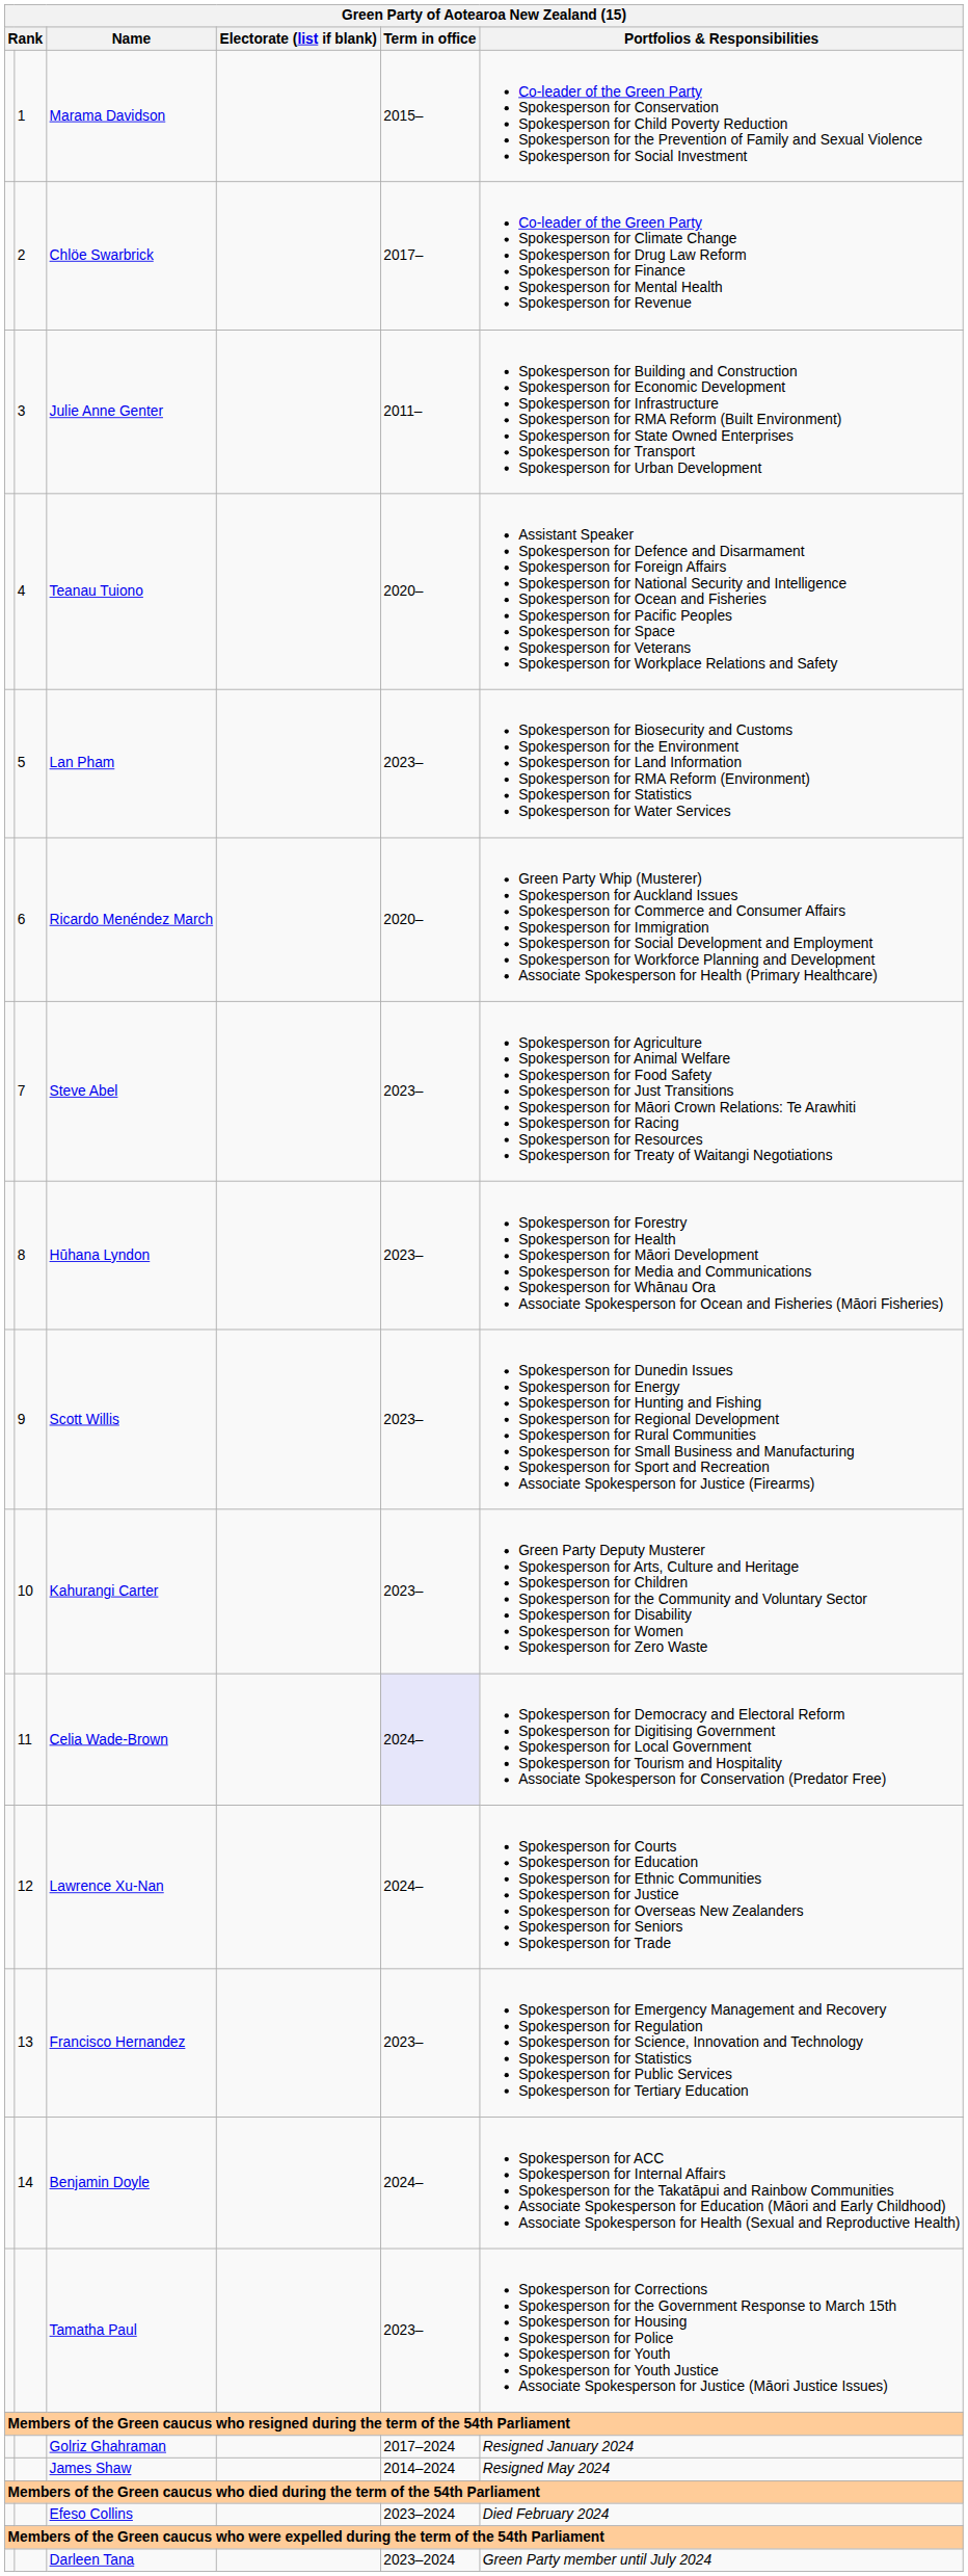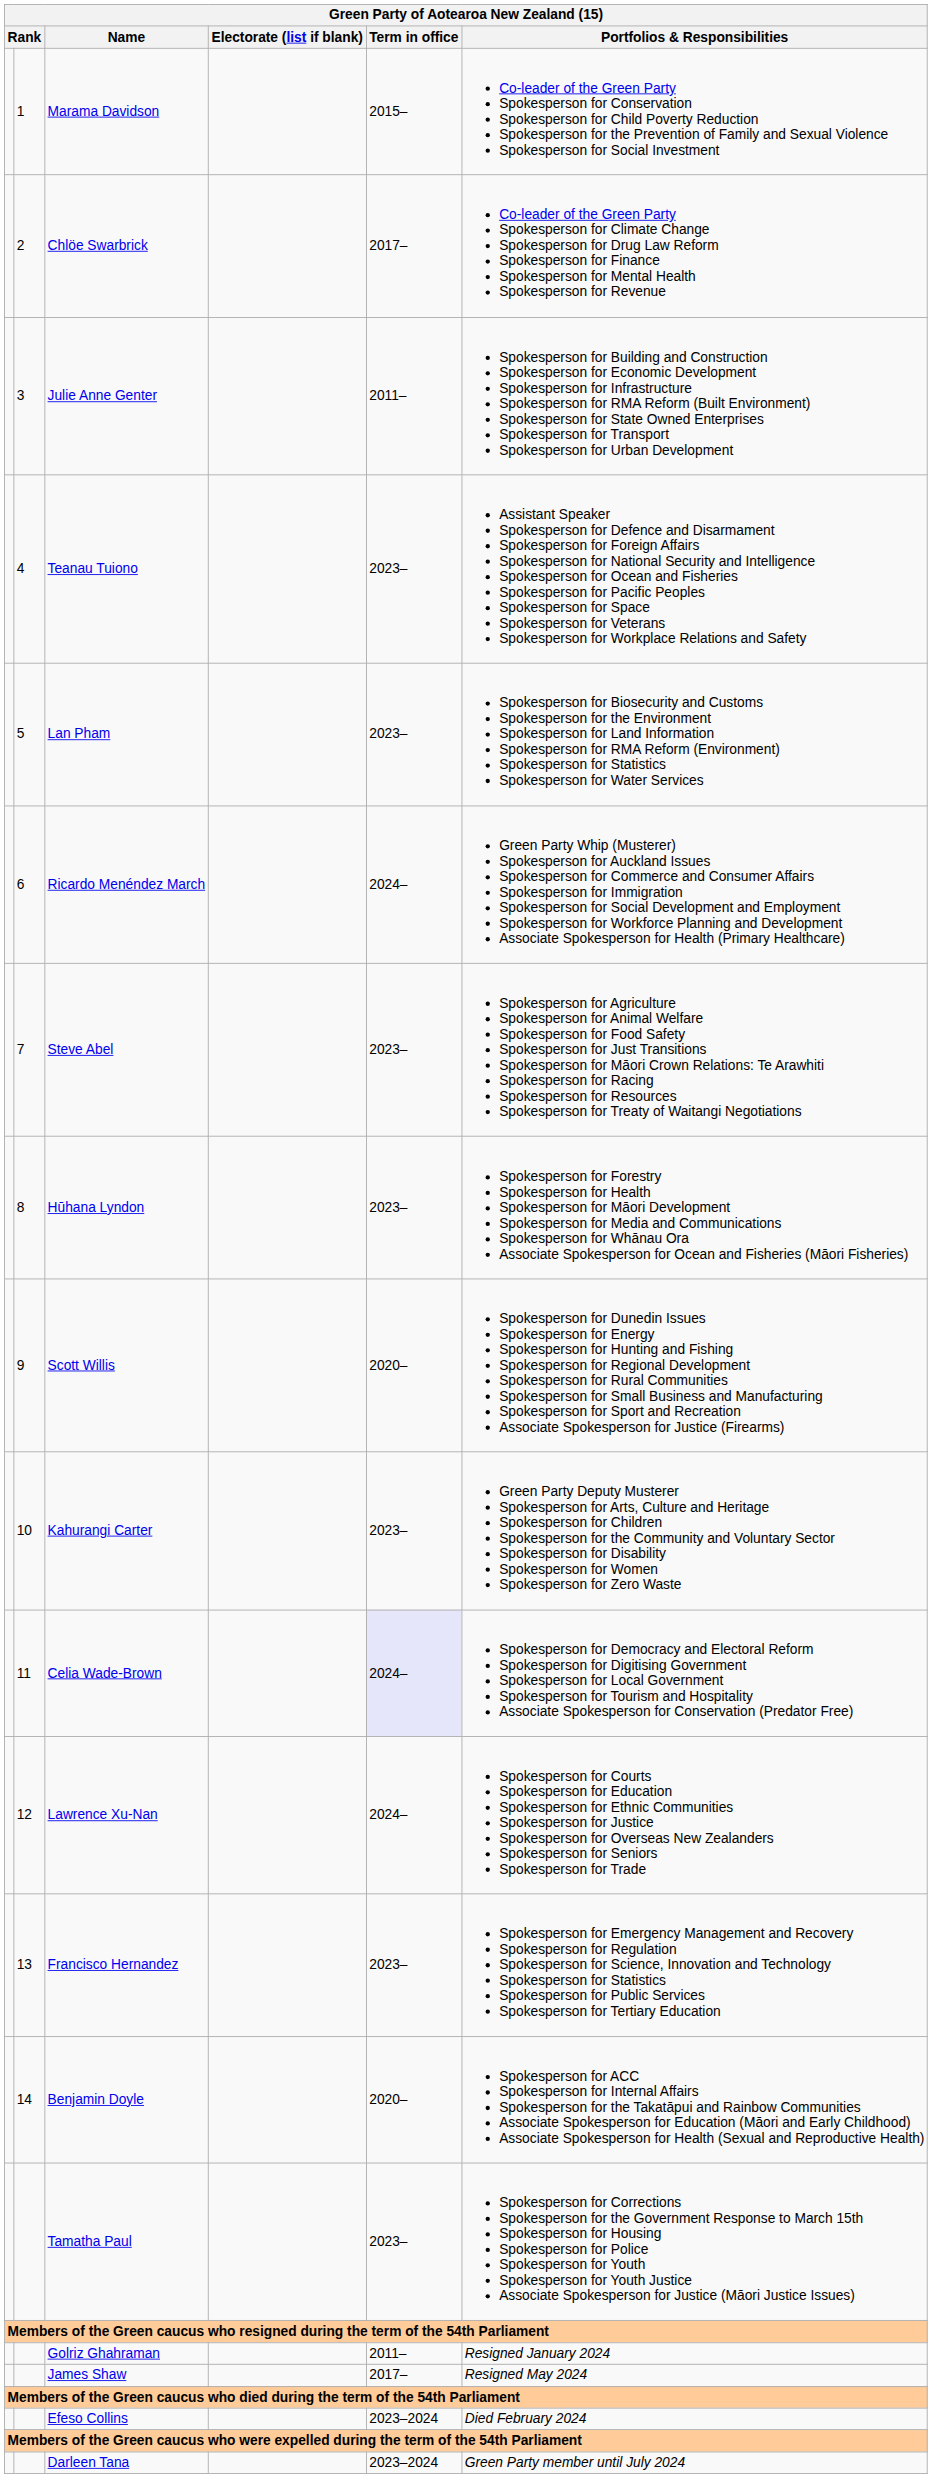Teanau Tuiono | Term in office: 2020– -> 2023–
Ricardo Menéndez March | Term in office: 2020– -> 2024–
Scott Willis | Term in office: 2023– -> 2020–
Benjamin Doyle | Term in office: 2024– -> 2020–
Golriz Ghahraman | Term in office: 2017–2024 -> 2011–
James Shaw | Term in office: 2014–2024 -> 2017–
